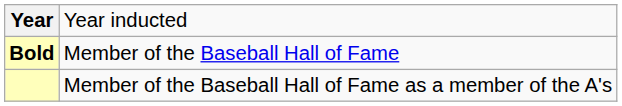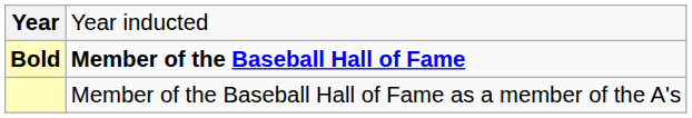Bold | column 2: normal -> bold
